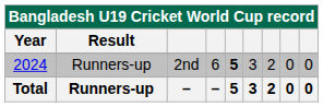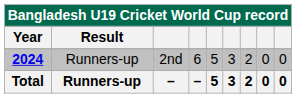Runners-up / 2nd | Year: normal -> bold
Runners-up / 2nd | column 5: bold -> normal
